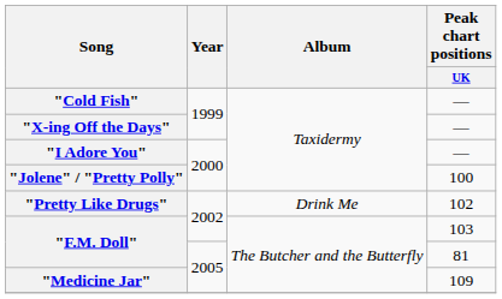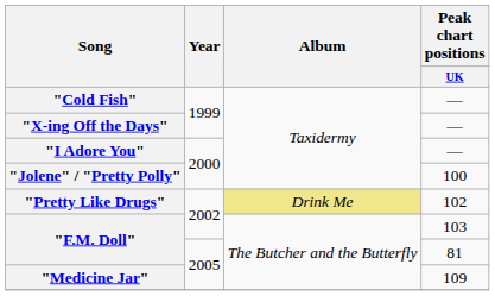"Pretty Like Drugs" | Album: no background -> khaki background
